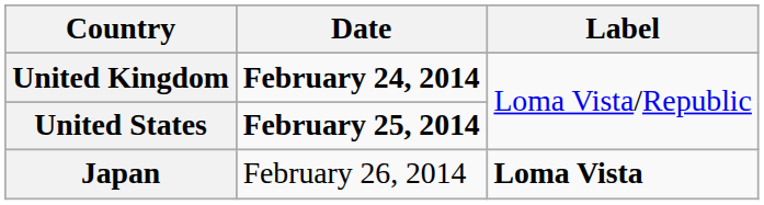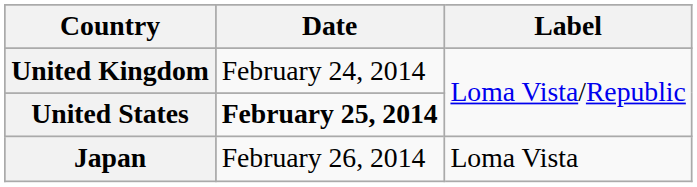United Kingdom | Date: bold -> normal
Japan | Label: bold -> normal
